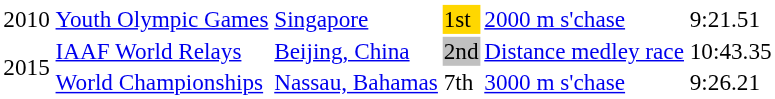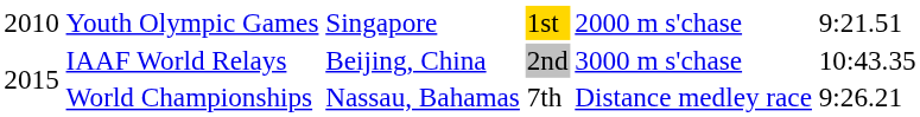IAAF World Relays | column 5: Distance medley race -> 3000 m s'chase
World Championships | column 5: 3000 m s'chase -> Distance medley race
